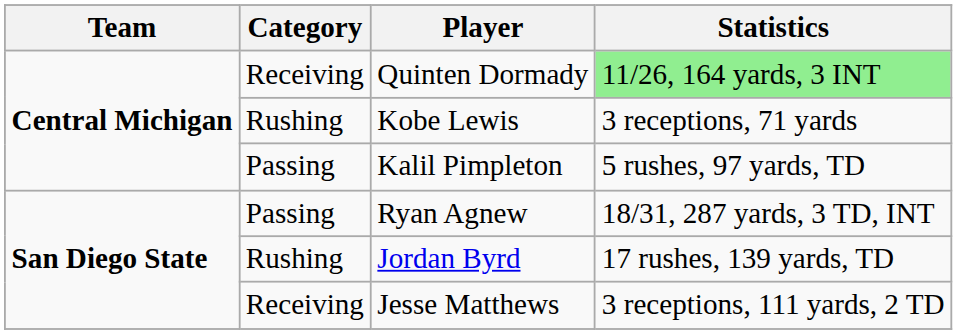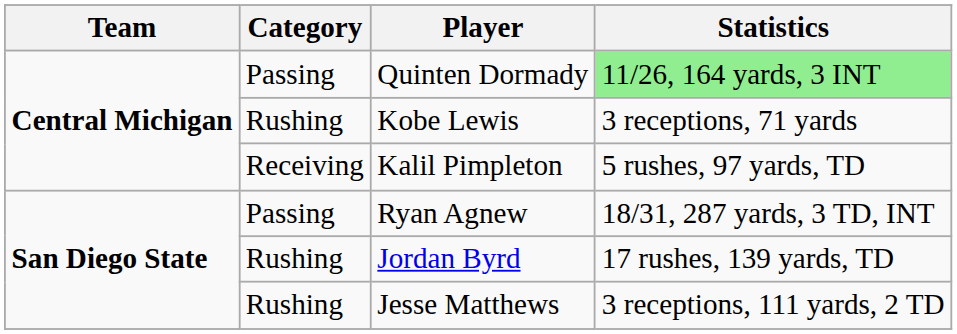Quinten Dormady | Category: Receiving -> Passing
Kalil Pimpleton | Category: Passing -> Receiving
Jesse Matthews | Category: Receiving -> Rushing
